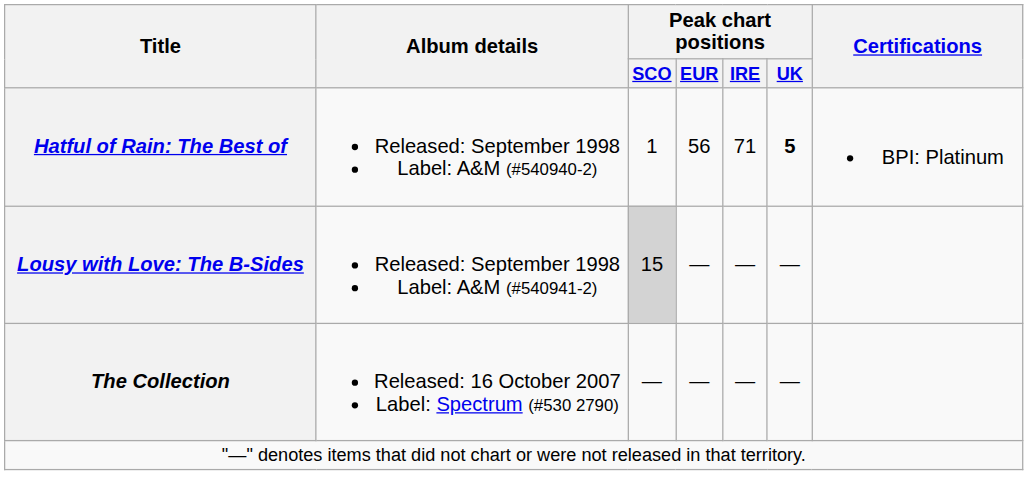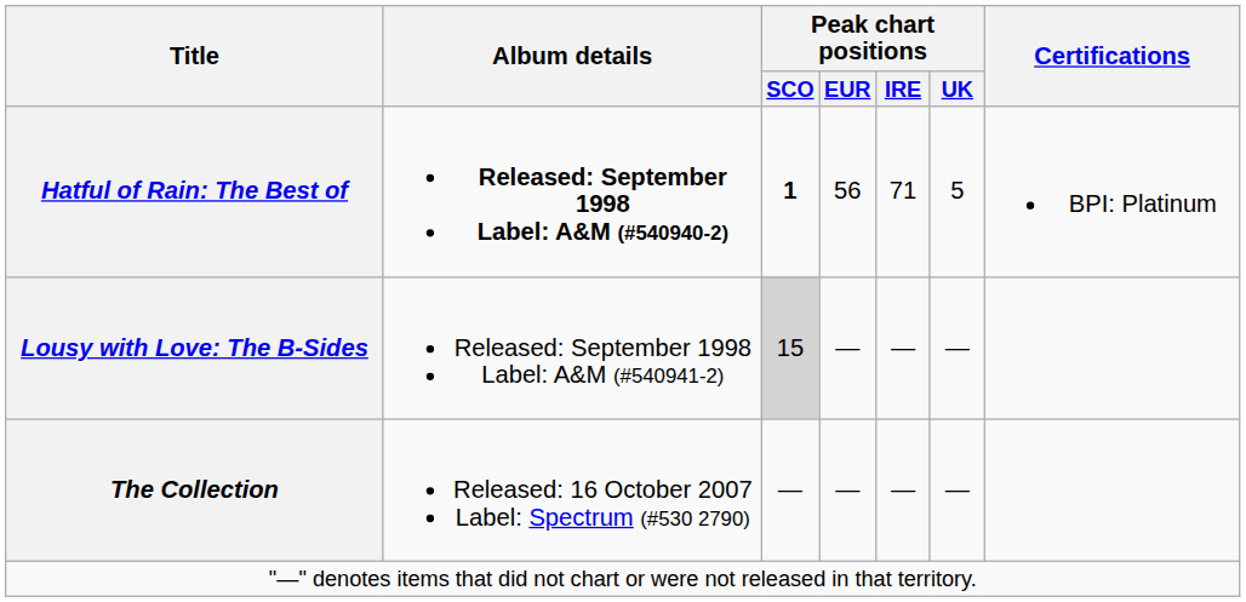Hatful of Rain: The Best of | Album details: normal -> bold
Hatful of Rain: The Best of | Peak chart positions / SCO: normal -> bold
Hatful of Rain: The Best of | Peak chart positions / UK: bold -> normal
